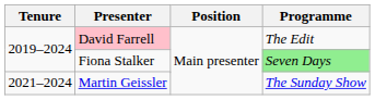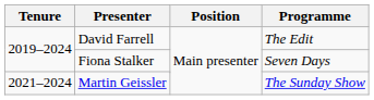David Farrell | Presenter: pink background -> no background
Fiona Stalker / Seven Days | Programme: lightgreen background -> no background
